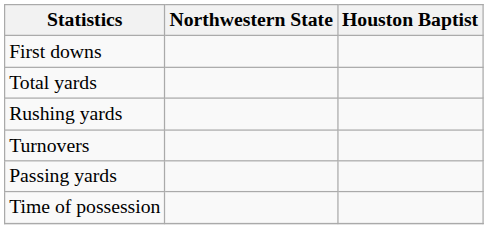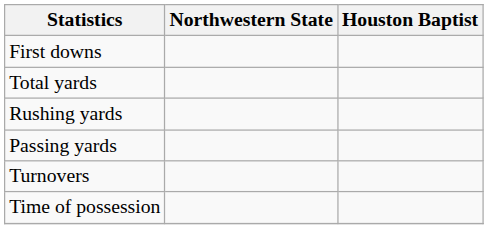rows swapped: Passing yards <-> Turnovers
